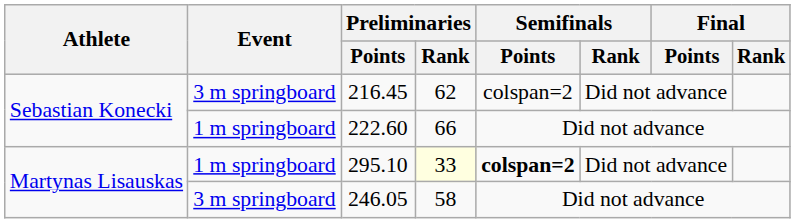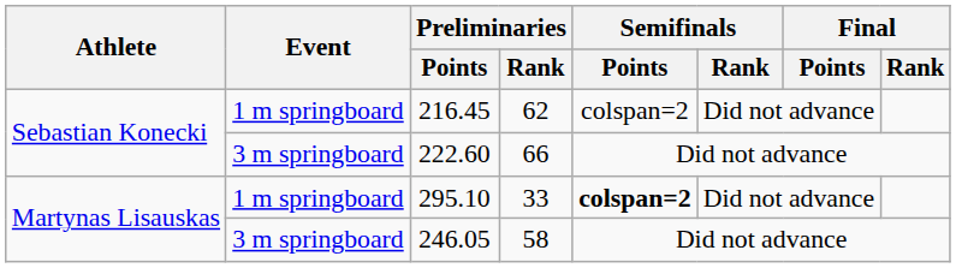216.45 | Event: 3 m springboard -> 1 m springboard
222.60 | Event: 1 m springboard -> 3 m springboard
295.10 | Preliminaries / Rank: lightyellow background -> no background
